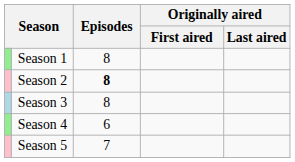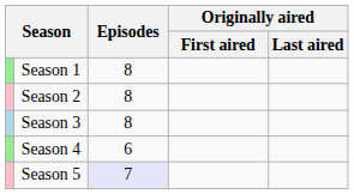Season 2 | Episodes: bold -> normal
Season 5 | Episodes: no background -> lavender background
